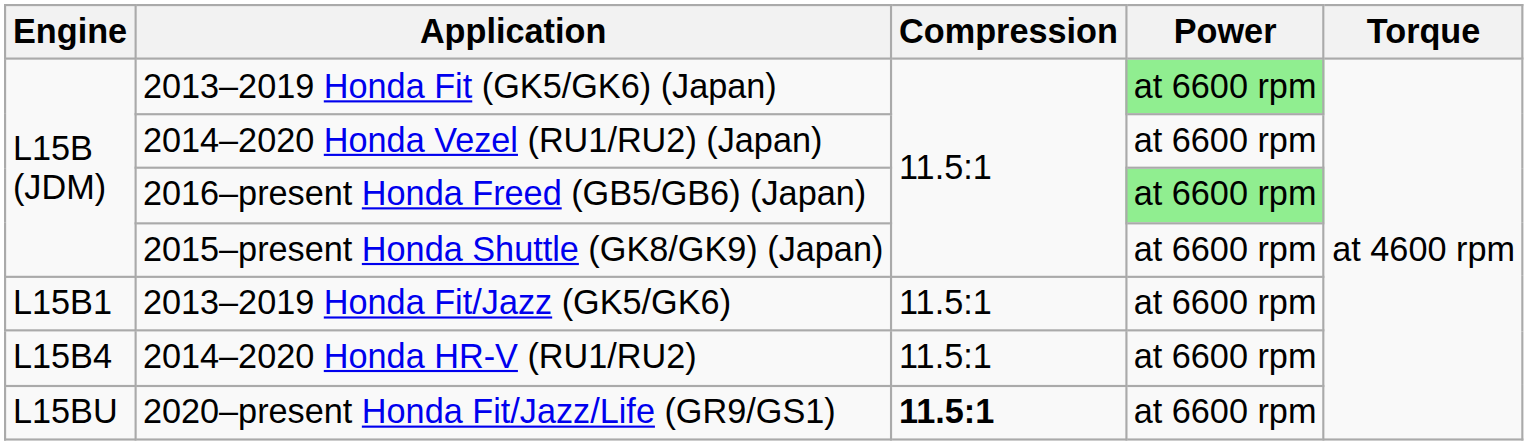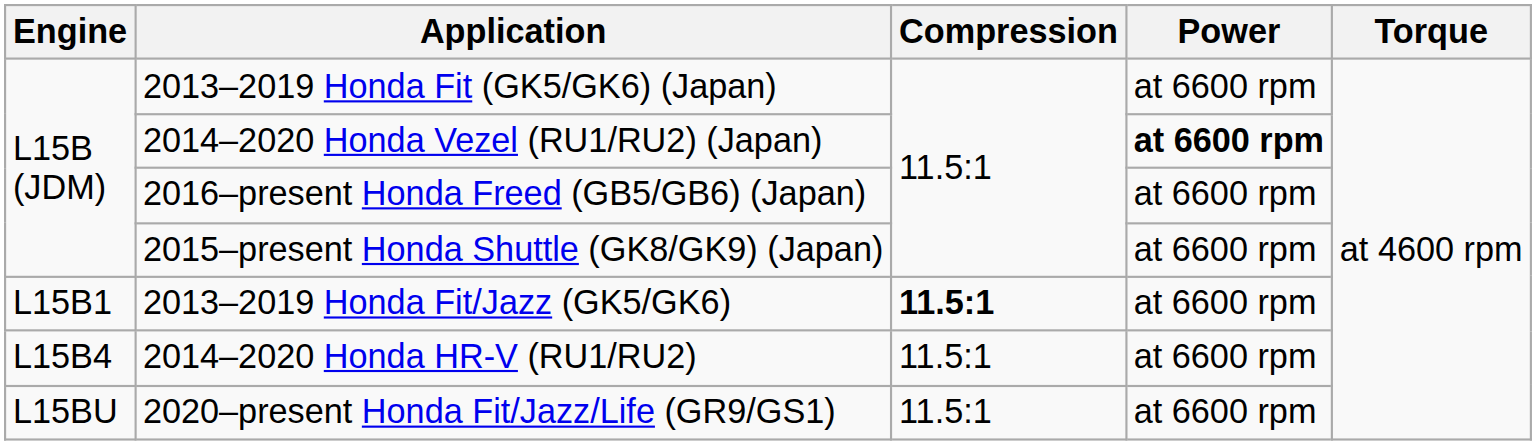2013–2019 Honda Fit (GK5/GK6) (Japan) | Power: lightgreen background -> no background
2014–2020 Honda Vezel (RU1/RU2) (Japan) | Power: normal -> bold
2016–present Honda Freed (GB5/GB6) (Japan) | Power: lightgreen background -> no background
2013–2019 Honda Fit/Jazz (GK5/GK6) | Compression: normal -> bold
2020–present Honda Fit/Jazz/Life (GR9/GS1) | Compression: bold -> normal
